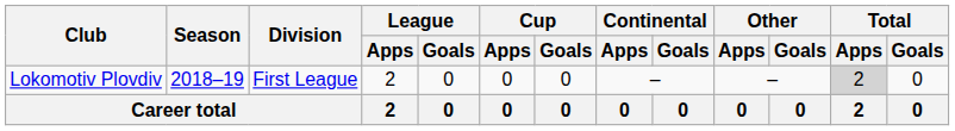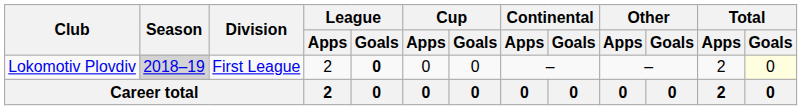Lokomotiv Plovdiv | Season: no background -> lightgrey background
Lokomotiv Plovdiv | League / Goals: normal -> bold
Lokomotiv Plovdiv | Total / Apps: lightgrey background -> no background
Lokomotiv Plovdiv | Total / Goals: no background -> lightyellow background
